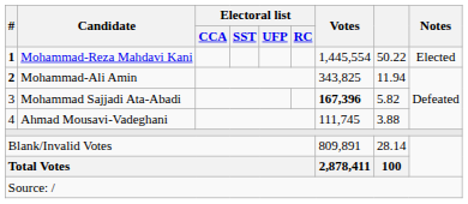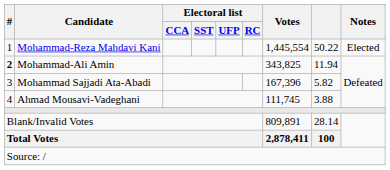Mohammad-Reza Mahdavi Kani | #: bold -> normal
Mohammad Sajjadi Ata-Abadi | Votes: bold -> normal
